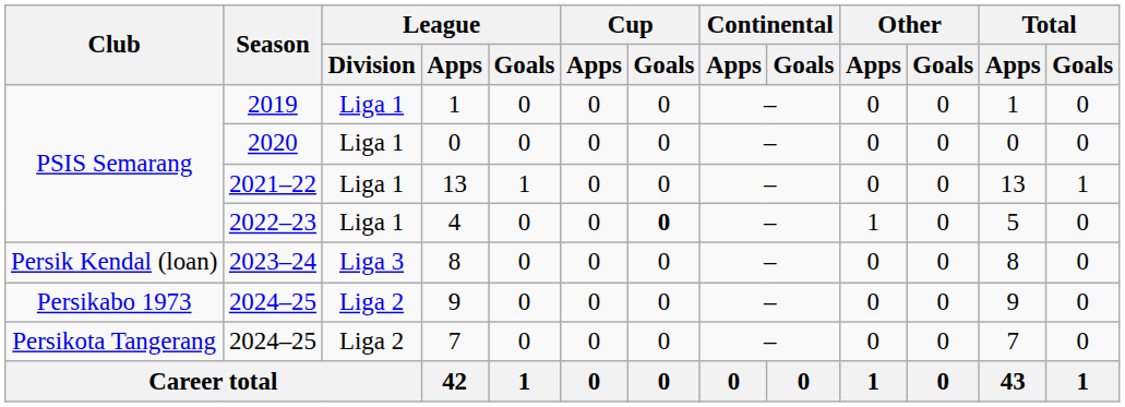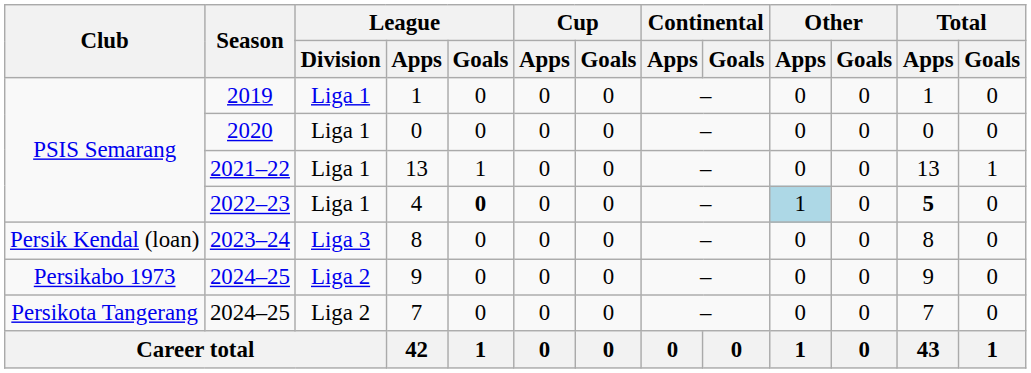4 | League / Goals: normal -> bold
4 | Cup / Goals: bold -> normal
4 | Other / Apps: no background -> lightblue background
4 | Total / Apps: normal -> bold
